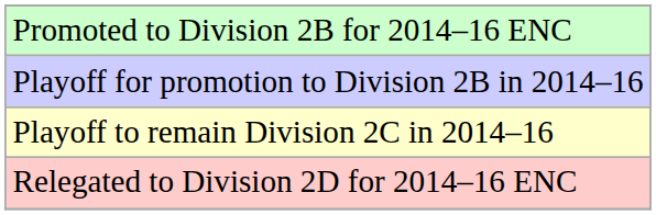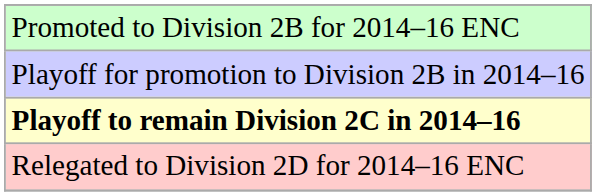row 3 | column 1: normal -> bold
